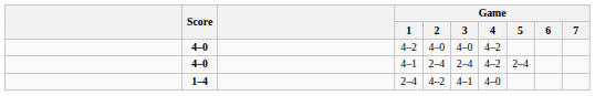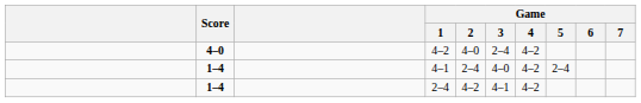row 3 | Game / 3: 4–0 -> 2–4
row 4 | Score: 4–0 -> 1–4
row 4 | Game / 3: 2–4 -> 4–0
row 5 | Game / 4: 4–0 -> 4–2
